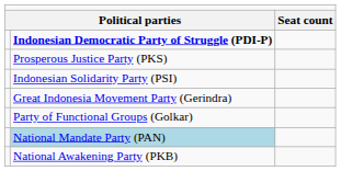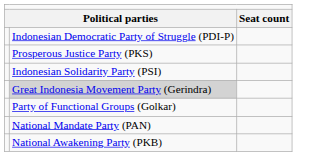Indonesian Democratic Party of Struggle (PDI-P) | column 2: bold -> normal
Great Indonesia Movement Party (Gerindra) | column 2: no background -> lightgrey background
National Mandate Party (PAN) | column 2: lightblue background -> no background
